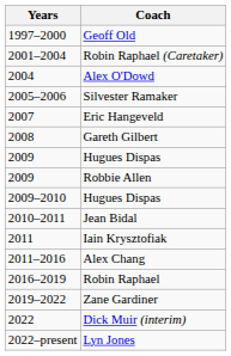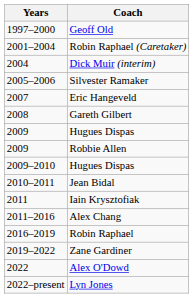row 4 | Coach: Alex O'Dowd -> Dick Muir (interim)
row 16 | Coach: Dick Muir (interim) -> Alex O'Dowd
